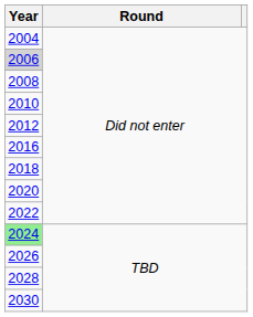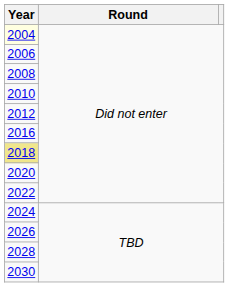2004 | Year: no background -> lightyellow background
2006 | Year: lightgrey background -> no background
2018 | Year: no background -> khaki background
2024 | Year: lightgreen background -> no background
